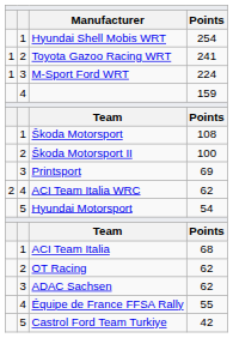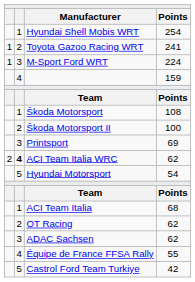ACI Team Italia WRC | column 2: normal -> bold
